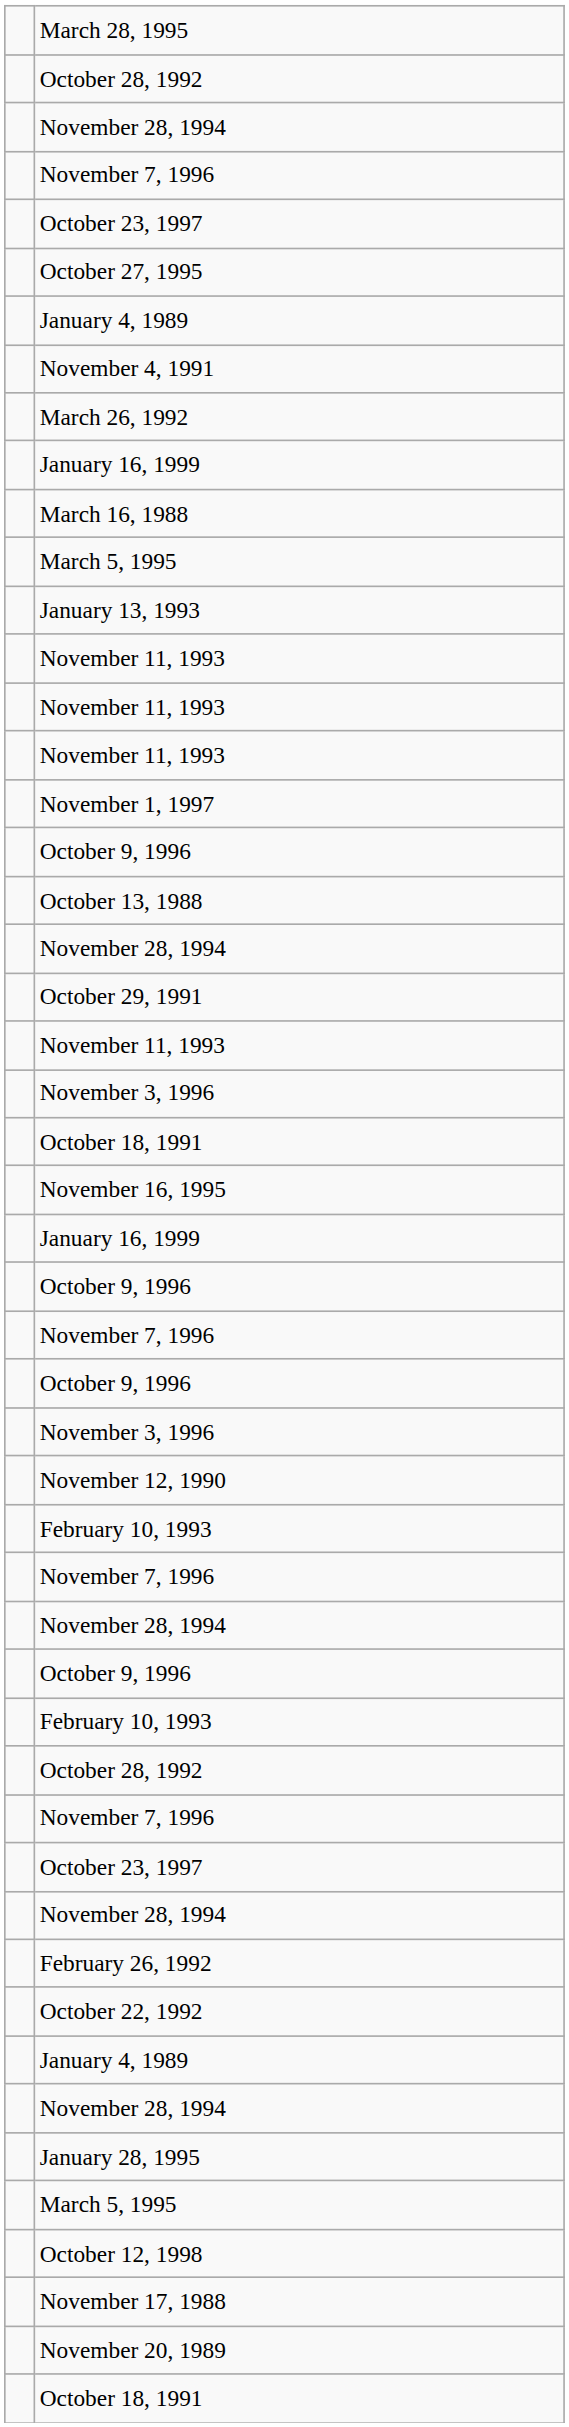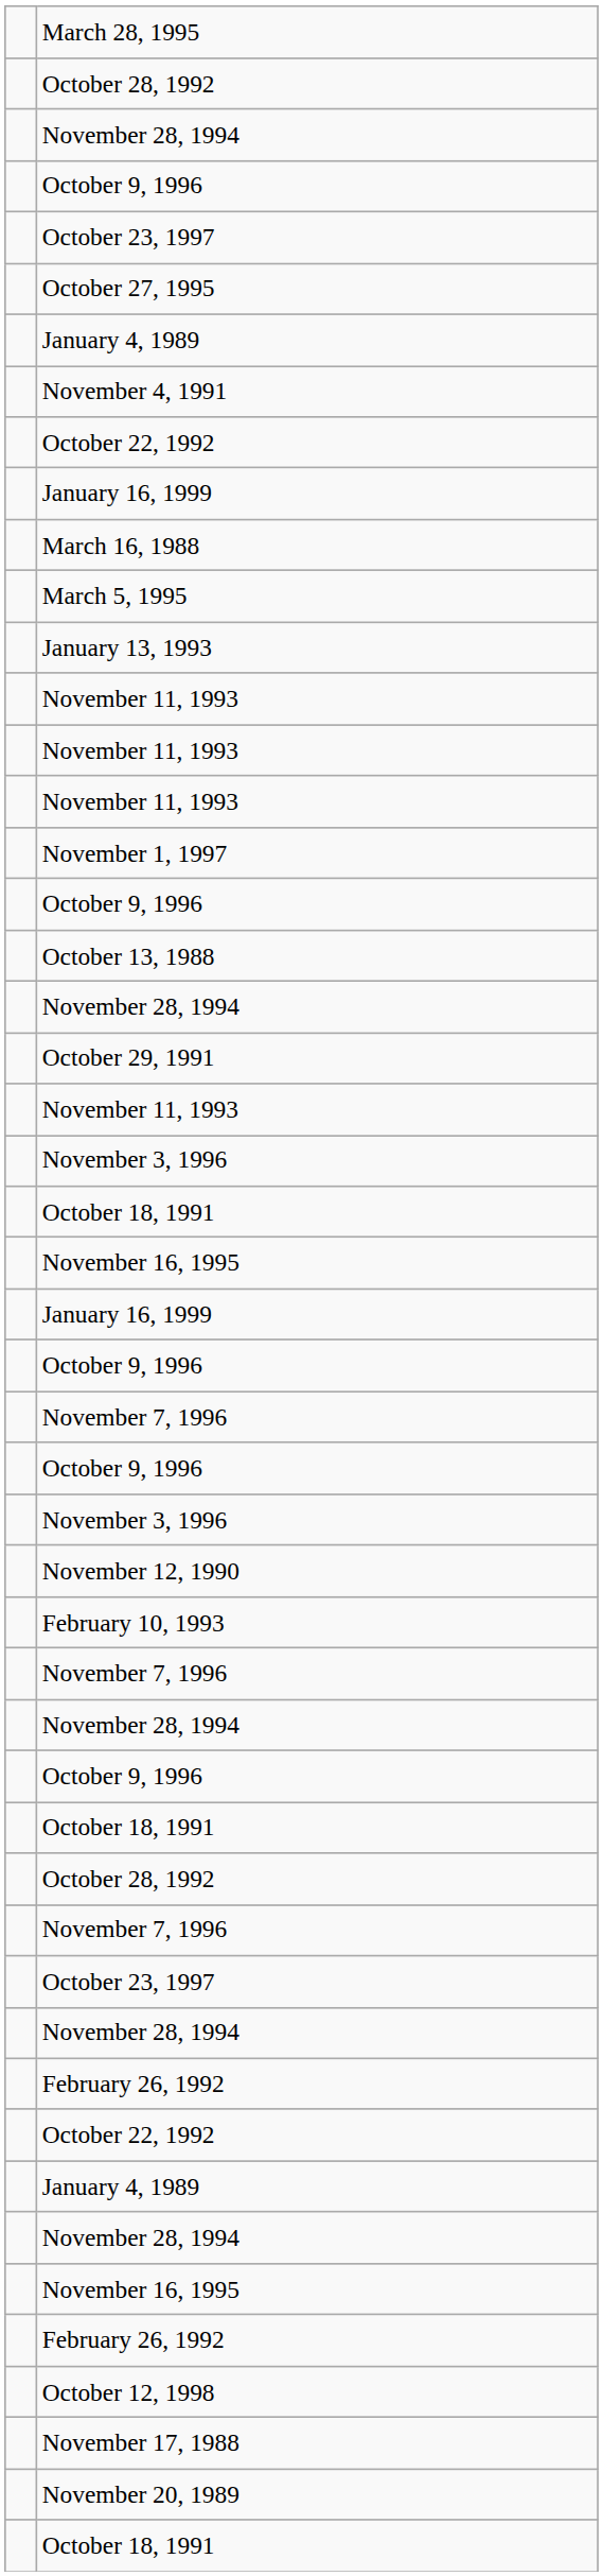row 4 | column 2: November 7, 1996 -> October 9, 1996
row 9 | column 2: March 26, 1992 -> October 22, 1992
row 36 | column 2: February 10, 1993 -> October 18, 1991
row 45 | column 2: January 28, 1995 -> November 16, 1995
row 46 | column 2: March 5, 1995 -> February 26, 1992
